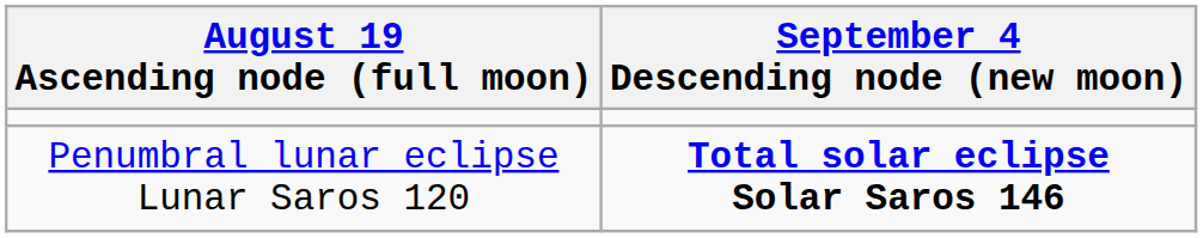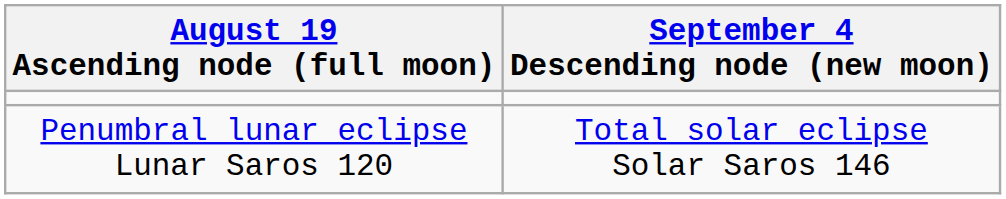row 3 | September 4 Descending node (new moon): bold -> normal
